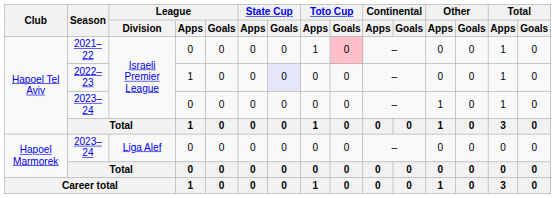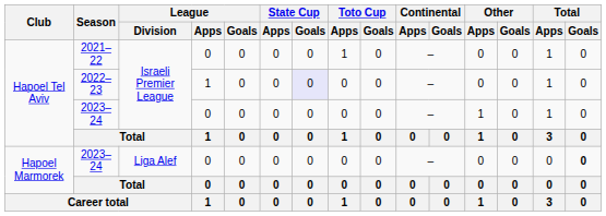2021–22 | Toto Cup / Goals: pink background -> no background
Hapoel Marmorek / 2023–24 | Total / Goals: normal -> bold
